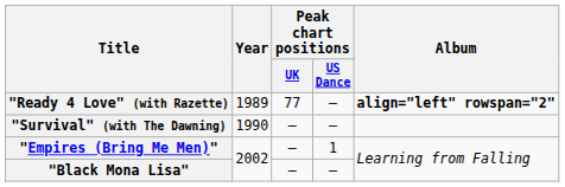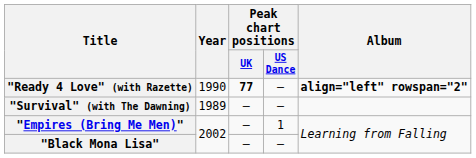"Ready 4 Love" (with Razette) | Year: 1989 -> 1990
"Ready 4 Love" (with Razette) | Peak chart positions / UK: normal -> bold
"Survival" (with The Dawning) | Year: 1990 -> 1989
